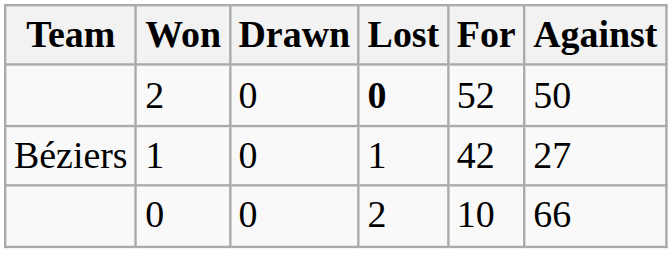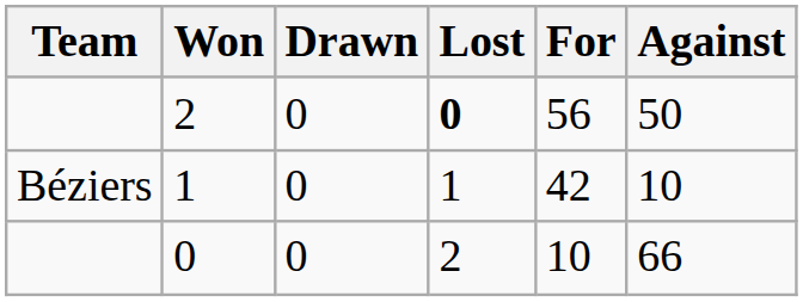row 2 | For: 52 -> 56
row 3 | Against: 27 -> 10
